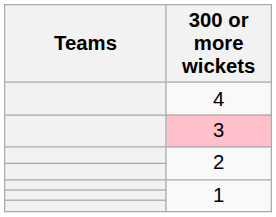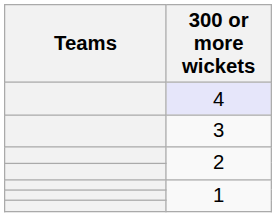row 2 | 300 or more wickets: no background -> lavender background
row 3 | 300 or more wickets: pink background -> no background
